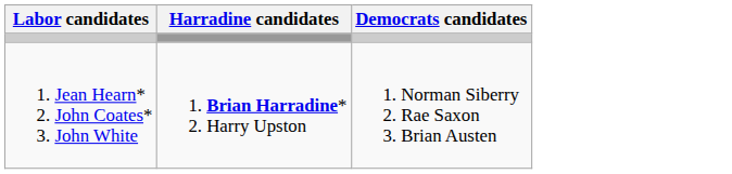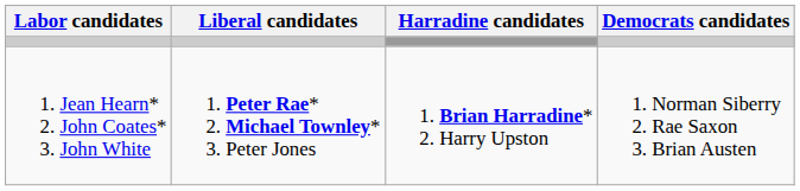+ column: Liberal candidates | Peter Rae* Michael Townley* Peter Jones
